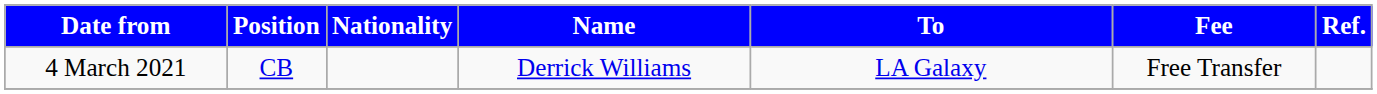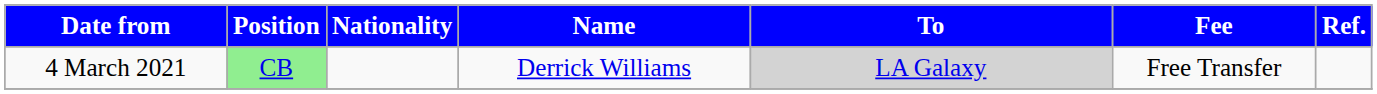4 March 2021 | Position: no background -> lightgreen background
4 March 2021 | To: no background -> lightgrey background
